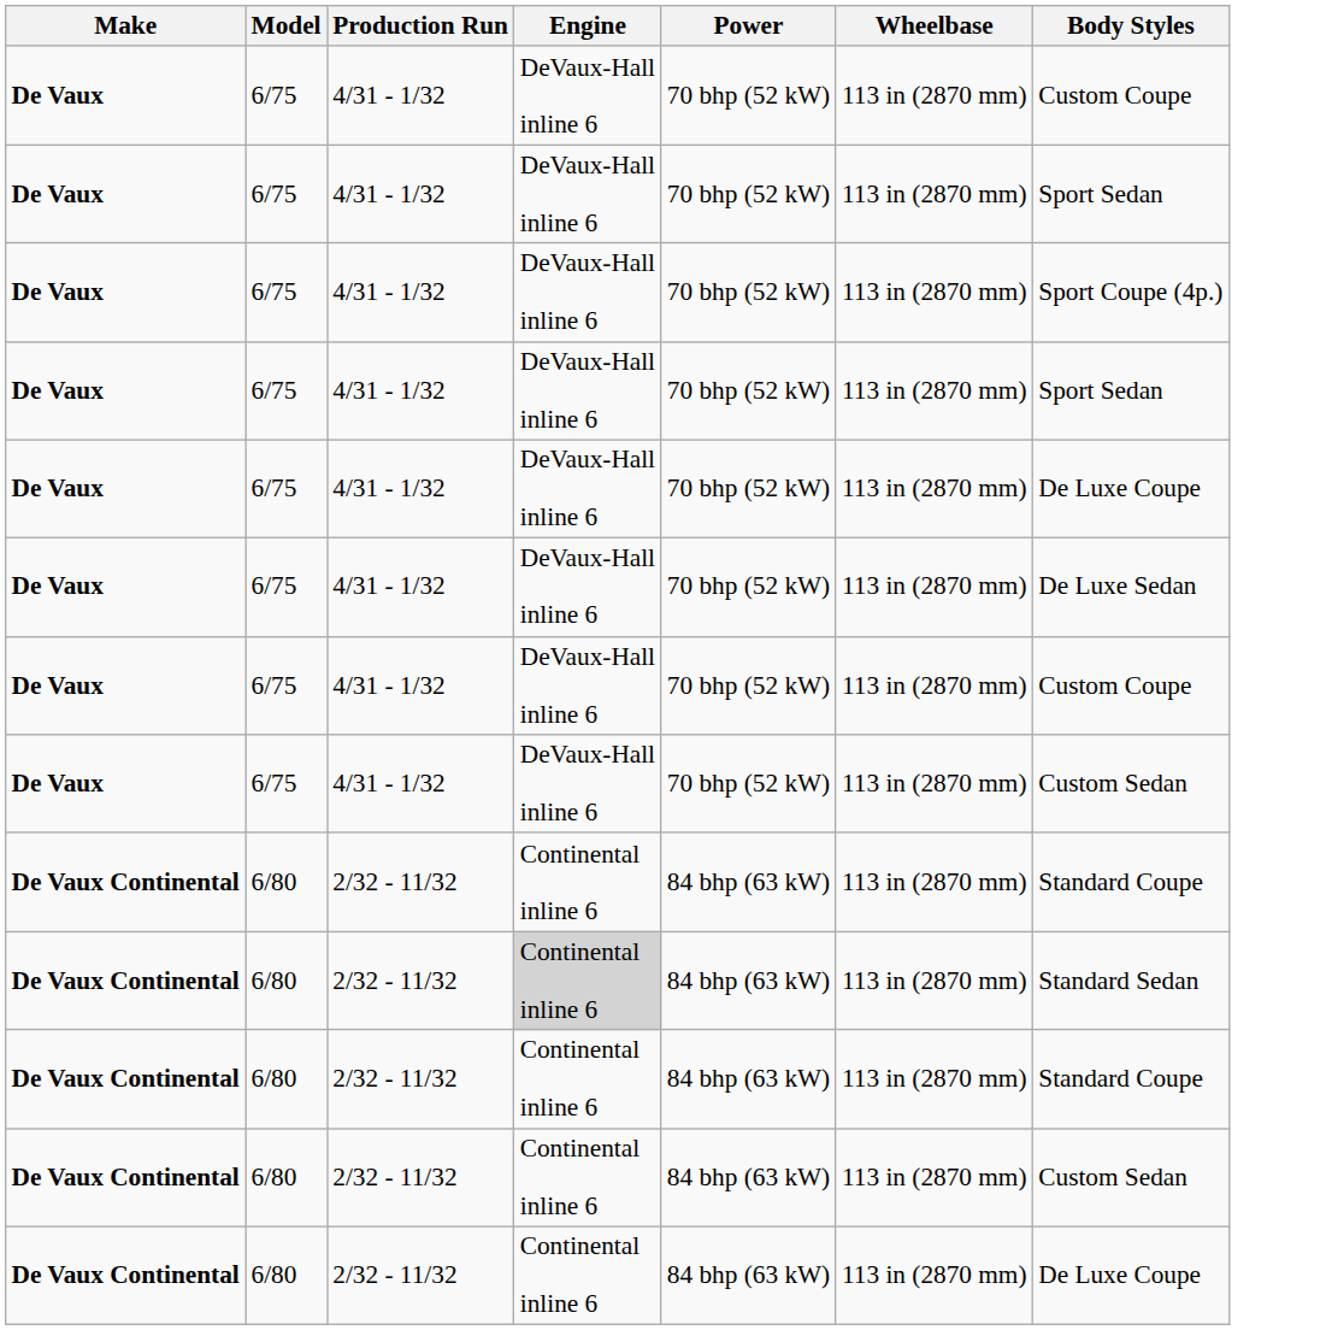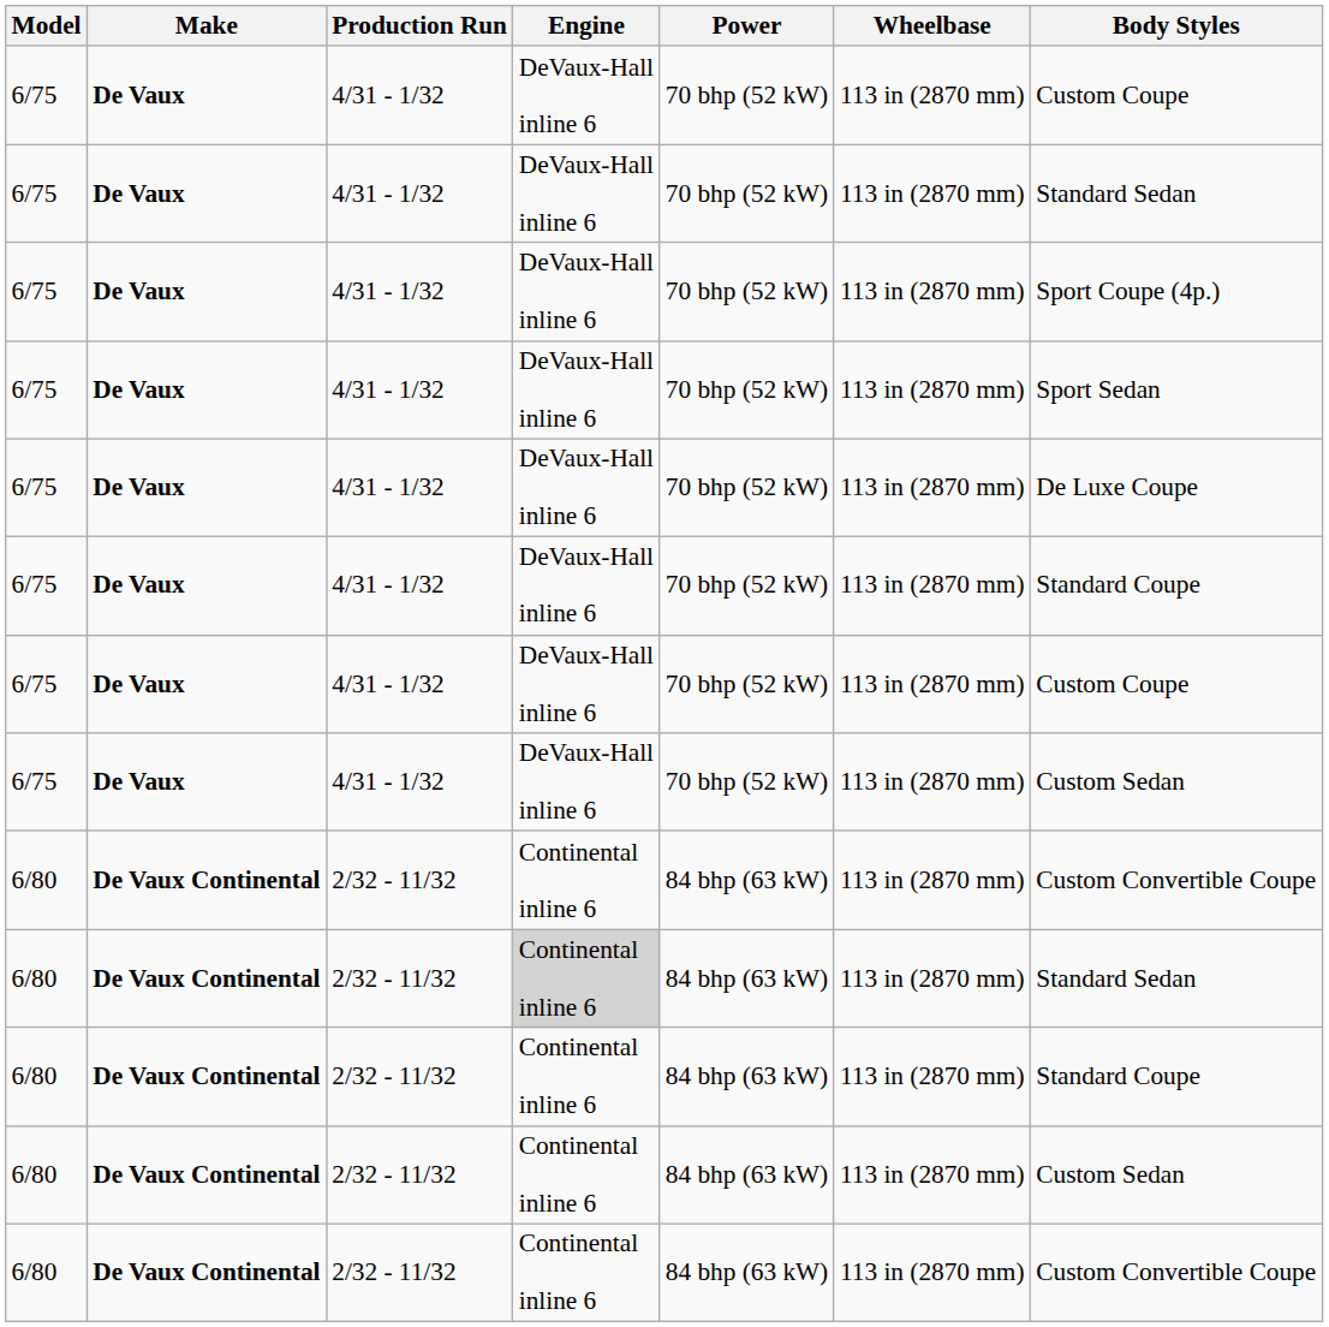columns swapped: Make <-> Model
row 3 | Body Styles: Sport Sedan -> Standard Sedan
row 7 | Body Styles: De Luxe Sedan -> Standard Coupe
row 10 | Body Styles: Standard Coupe -> Custom Convertible Coupe
row 14 | Body Styles: De Luxe Coupe -> Custom Convertible Coupe
